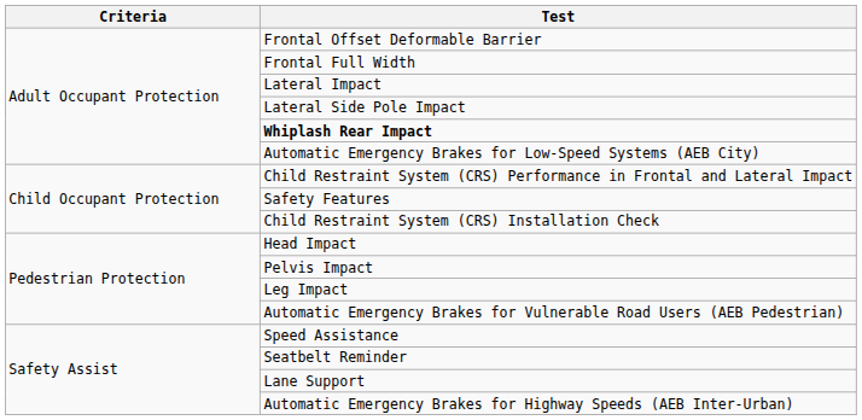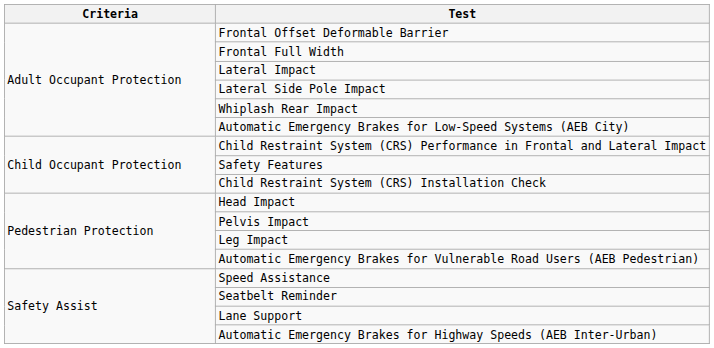Whiplash Rear Impact | Test: bold -> normal
